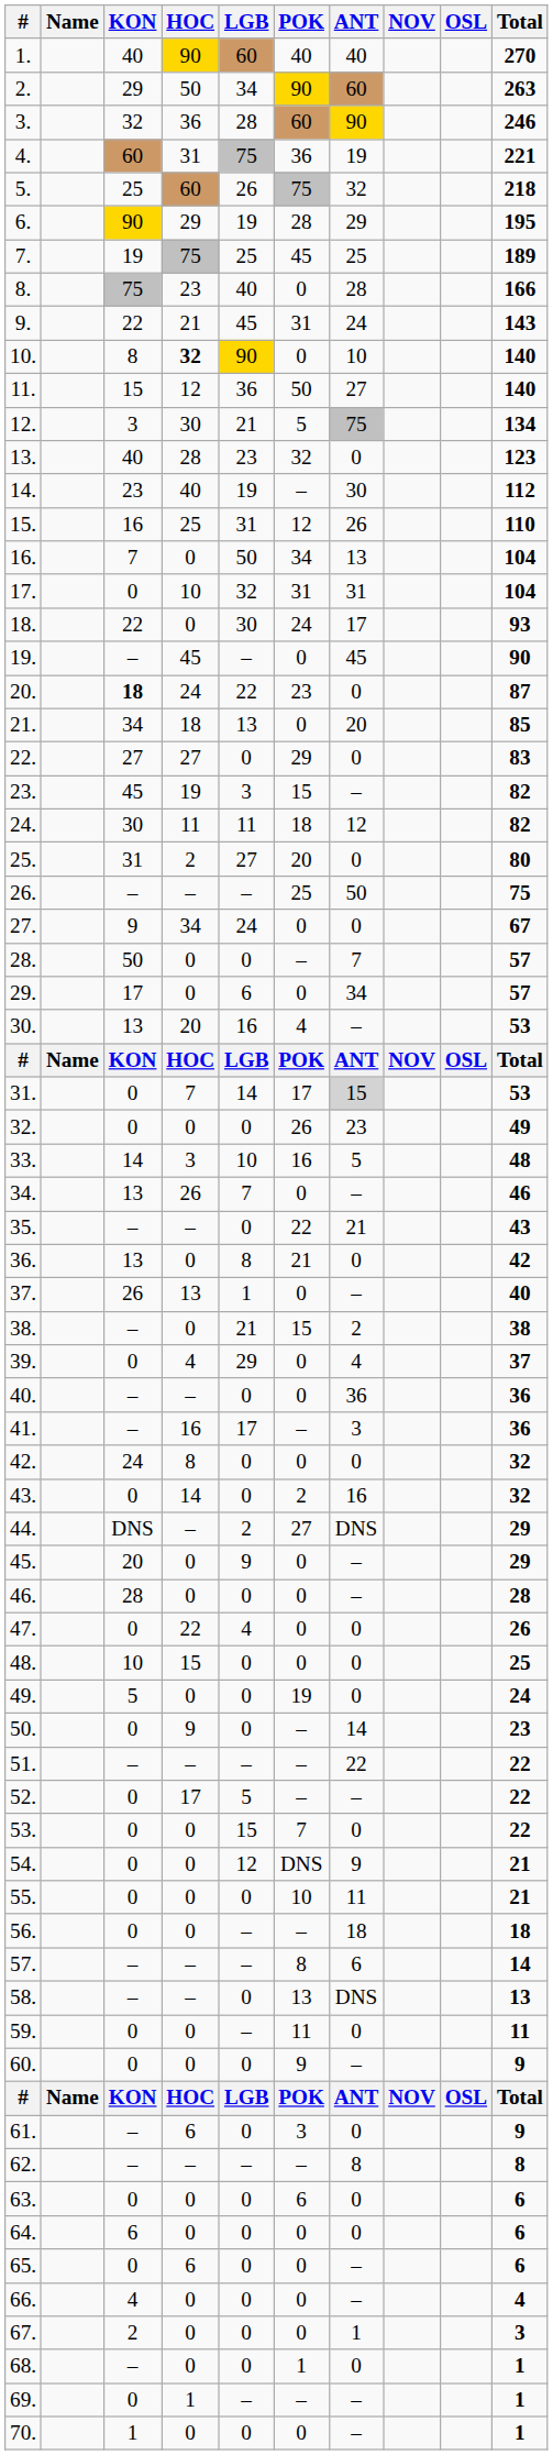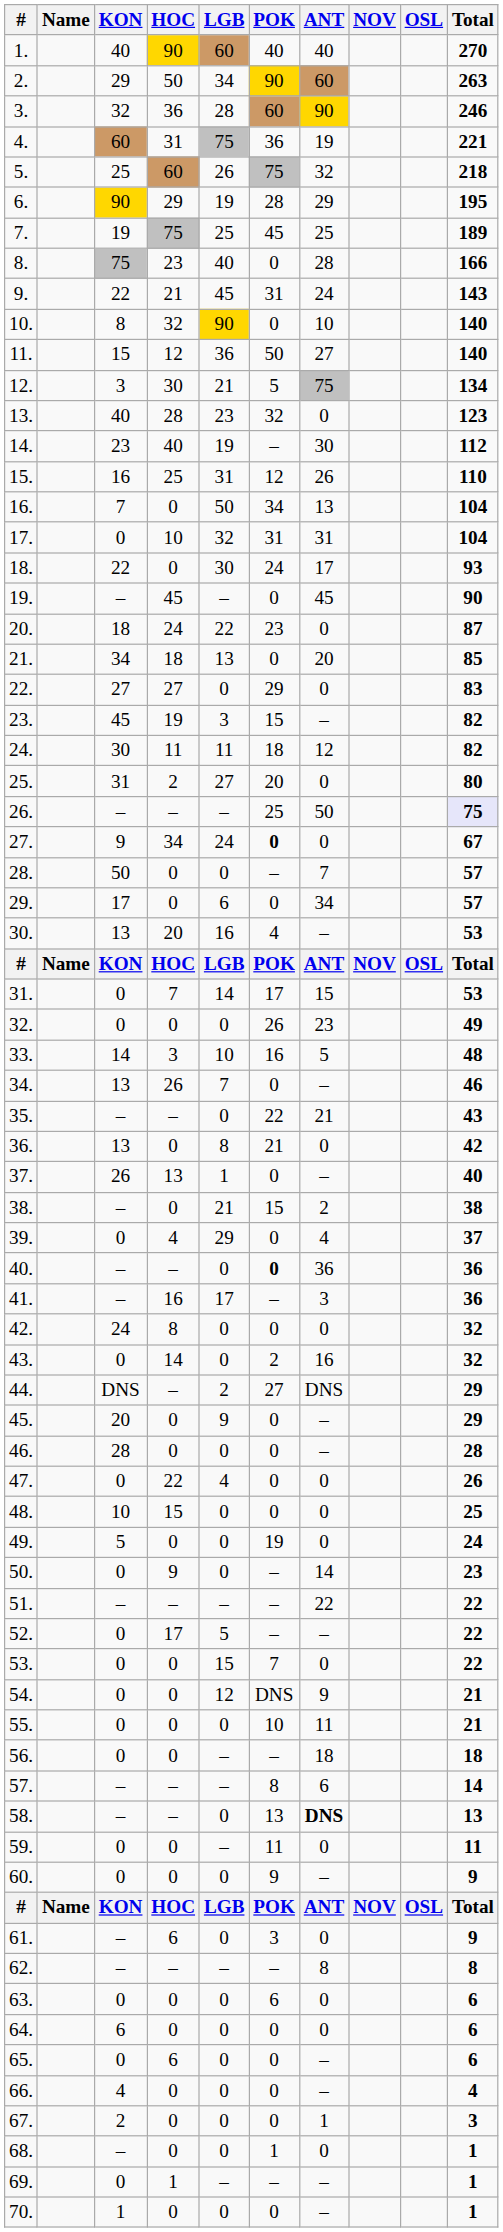10. | HOC: bold -> normal
20. | KON: bold -> normal
26. | Total: no background -> lavender background
27. | POK: normal -> bold
31. | ANT: lightgrey background -> no background
40. | POK: normal -> bold
58. | ANT: normal -> bold
